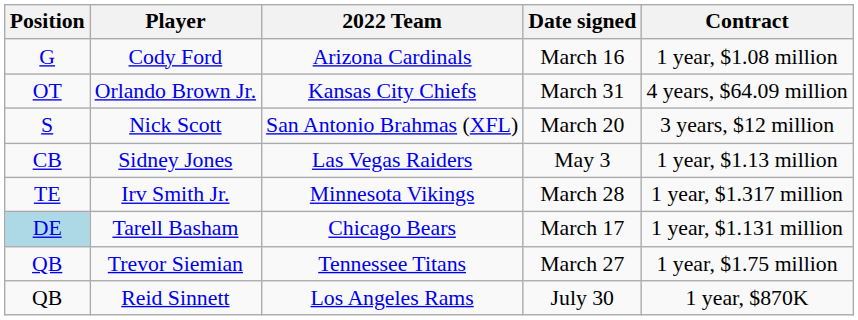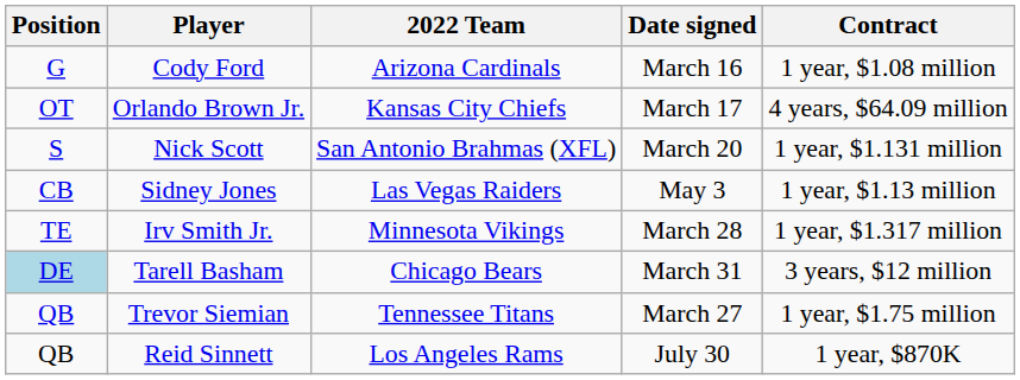Orlando Brown Jr. | Date signed: March 31 -> March 17
Nick Scott | Contract: 3 years, $12 million -> 1 year, $1.131 million
Tarell Basham | Date signed: March 17 -> March 31
Tarell Basham | Contract: 1 year, $1.131 million -> 3 years, $12 million
